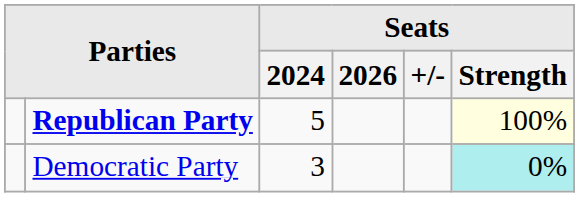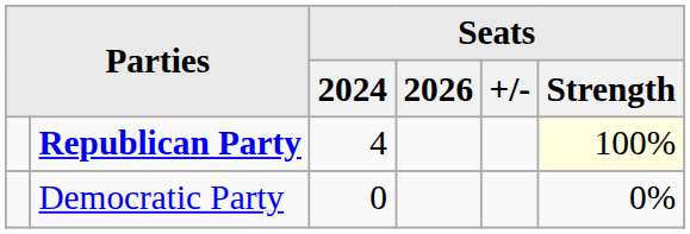Republican Party | Seats / 2024: 5 -> 4
Democratic Party | Seats / 2024: 3 -> 0
Democratic Party | Seats / Strength: paleturquoise background -> no background
